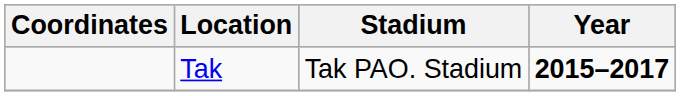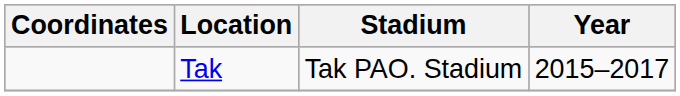Tak | Year: bold -> normal
